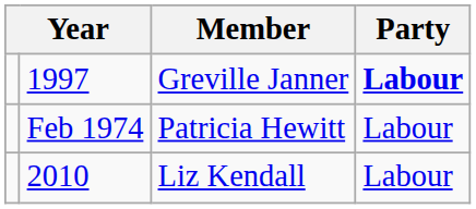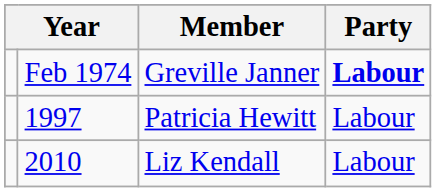Greville Janner | column 2: 1997 -> Feb 1974
Patricia Hewitt | column 2: Feb 1974 -> 1997
